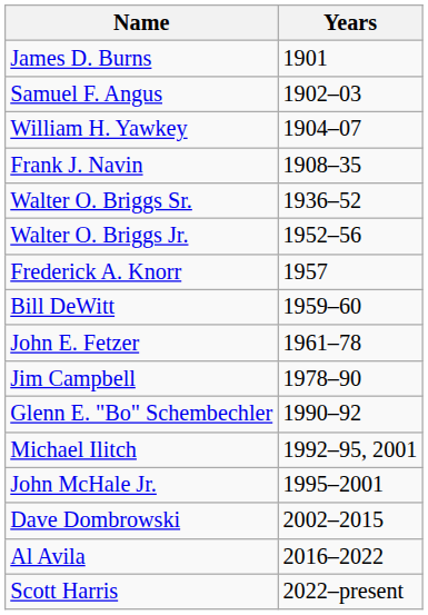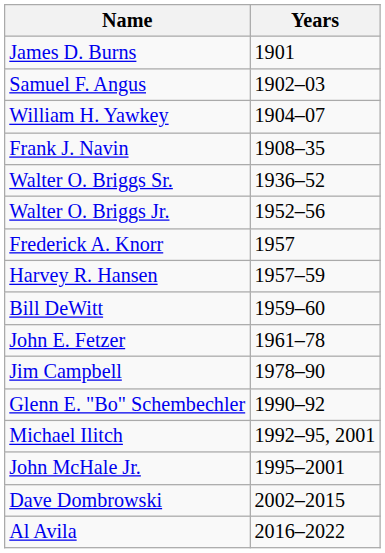+ row: Harvey R. Hansen | 1957–59
- row: Scott Harris | 2022–present
